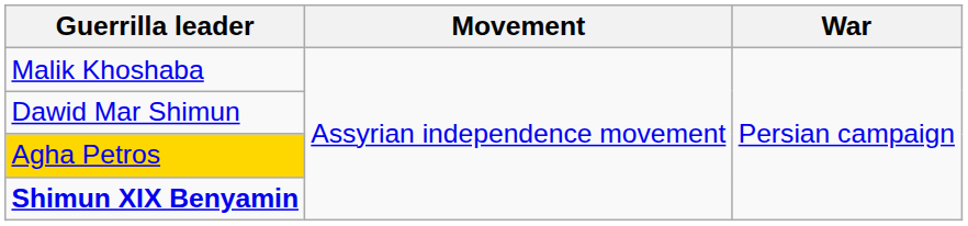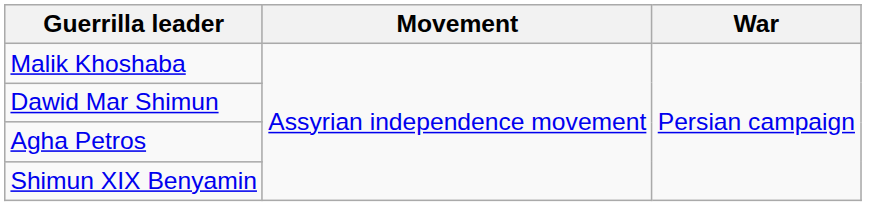Agha Petros | Guerrilla leader: gold background -> no background
Shimun XIX Benyamin | Guerrilla leader: bold -> normal
